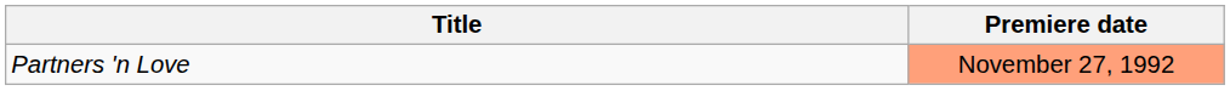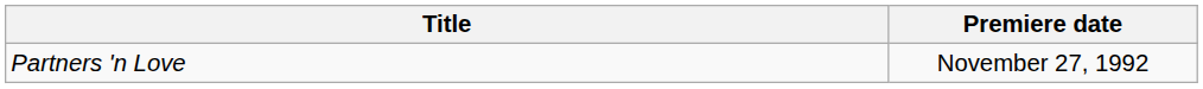Partners 'n Love | Premiere date: lightsalmon background -> no background
